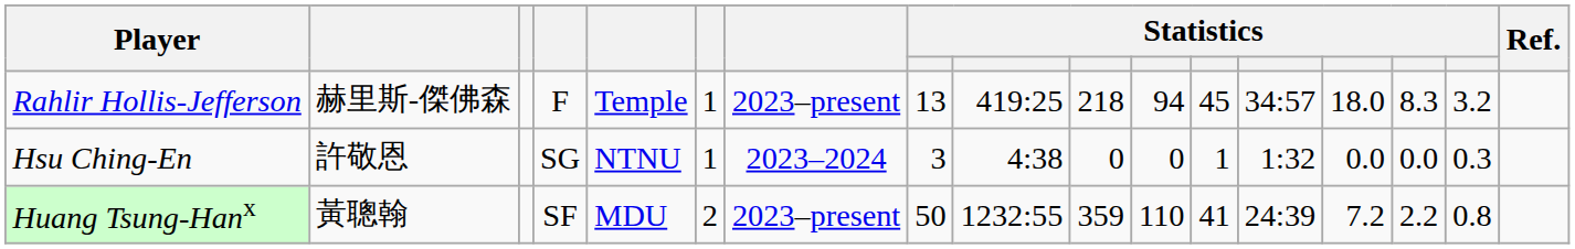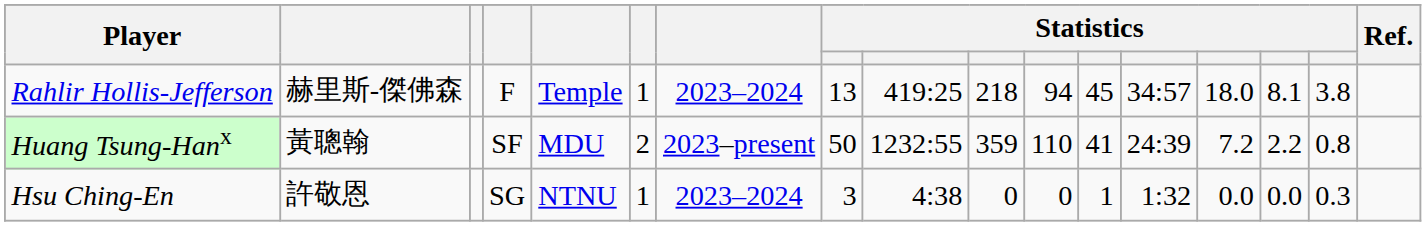Rahlir Hollis-Jefferson | column 7: 2023–present -> 2023–2024
Rahlir Hollis-Jefferson | column 15: 8.3 -> 8.1
Rahlir Hollis-Jefferson | column 16: 3.2 -> 3.8
rows swapped: Hsu Ching-En <-> Huang Tsung-Hanx
